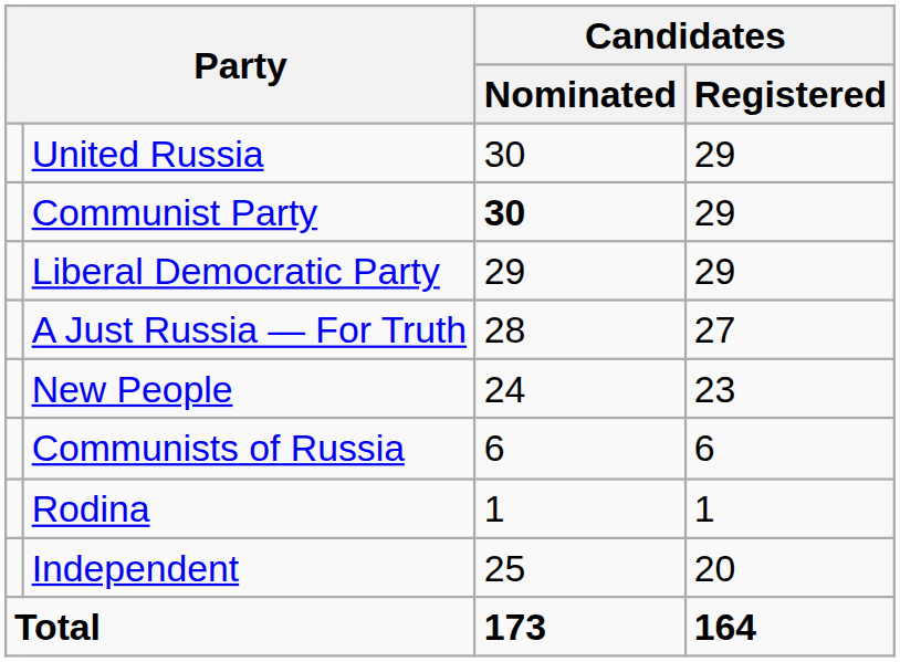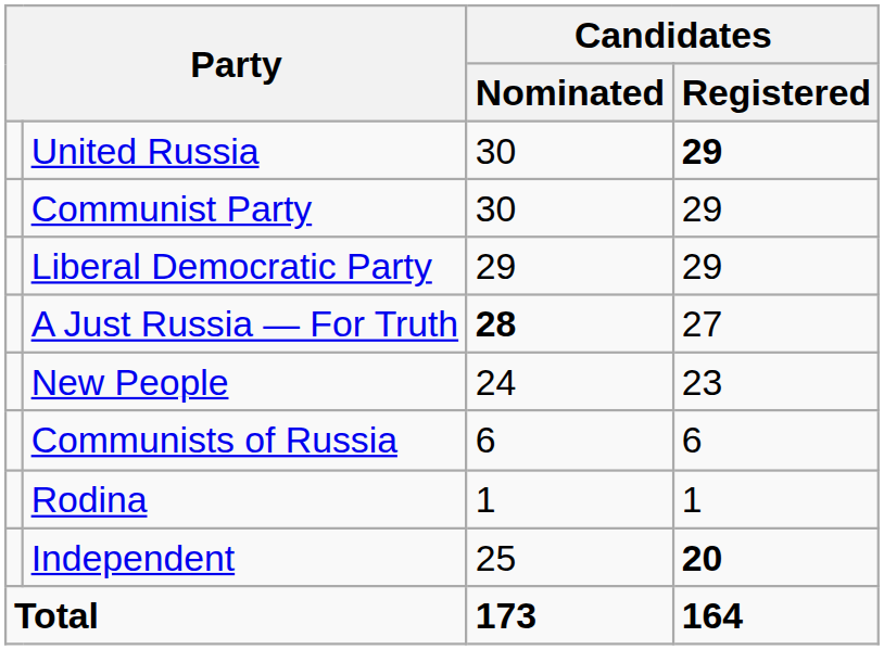United Russia | Candidates / Registered: normal -> bold
Communist Party | Candidates / Nominated: bold -> normal
A Just Russia — For Truth | Candidates / Nominated: normal -> bold
Independent | Candidates / Registered: normal -> bold
